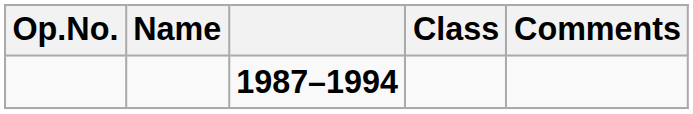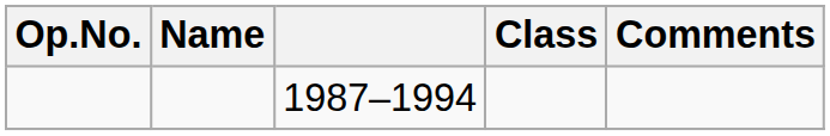row 2 | column 3: bold -> normal
